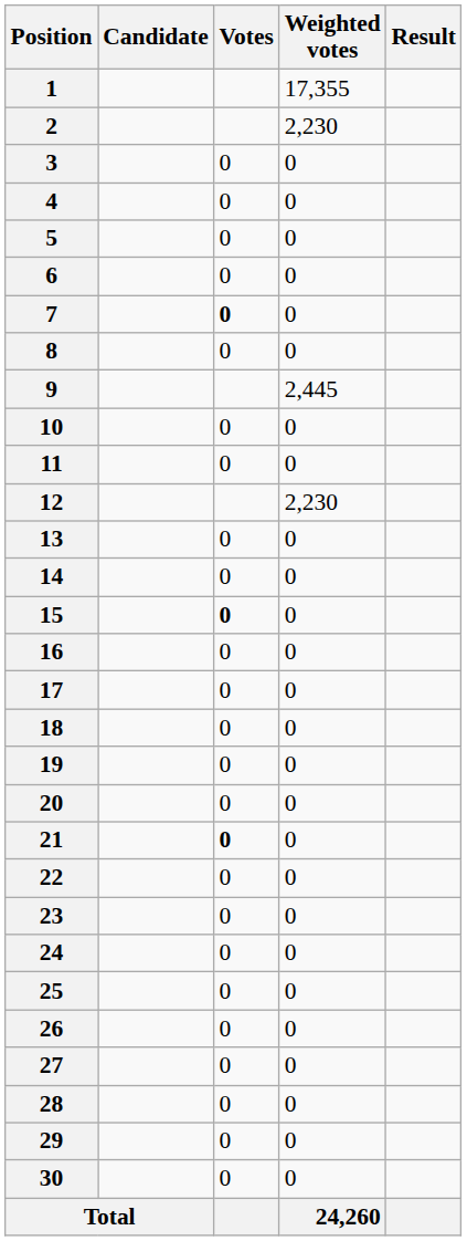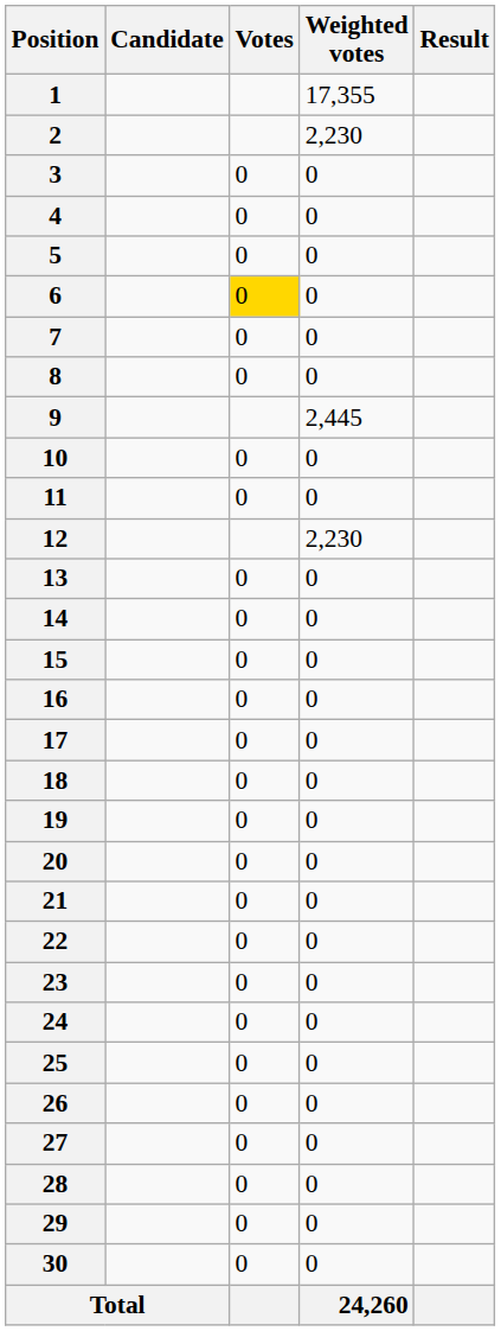6 | Votes: no background -> gold background
7 | Votes: bold -> normal
15 | Votes: bold -> normal
21 | Votes: bold -> normal
